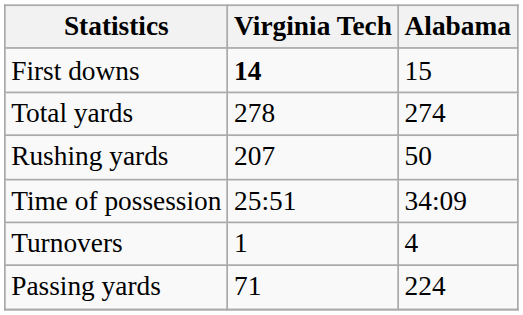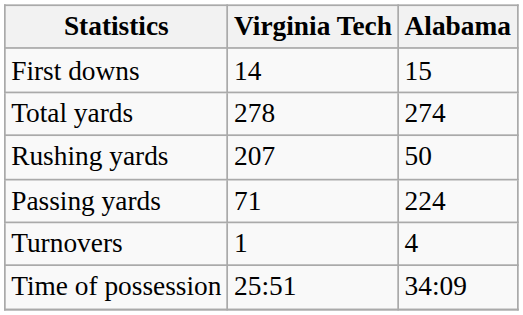First downs | Virginia Tech: bold -> normal
rows swapped: Passing yards <-> Time of possession
